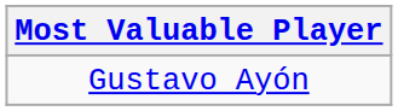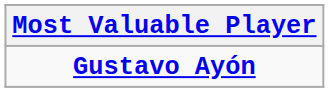row 2 | column 1: normal -> bold
